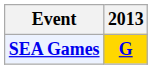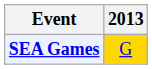SEA Games | 2013: bold -> normal
